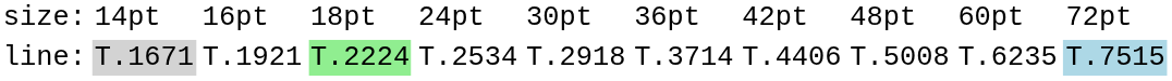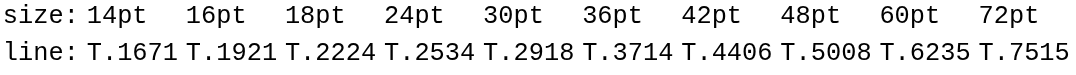line: | column 2: lightgrey background -> no background
line: | column 4: lightgreen background -> no background
line: | column 11: lightblue background -> no background
